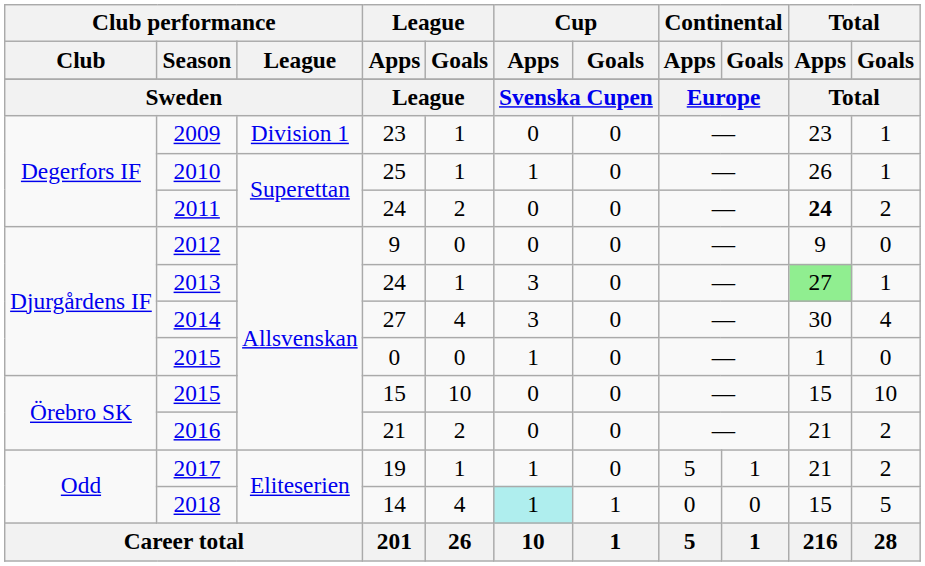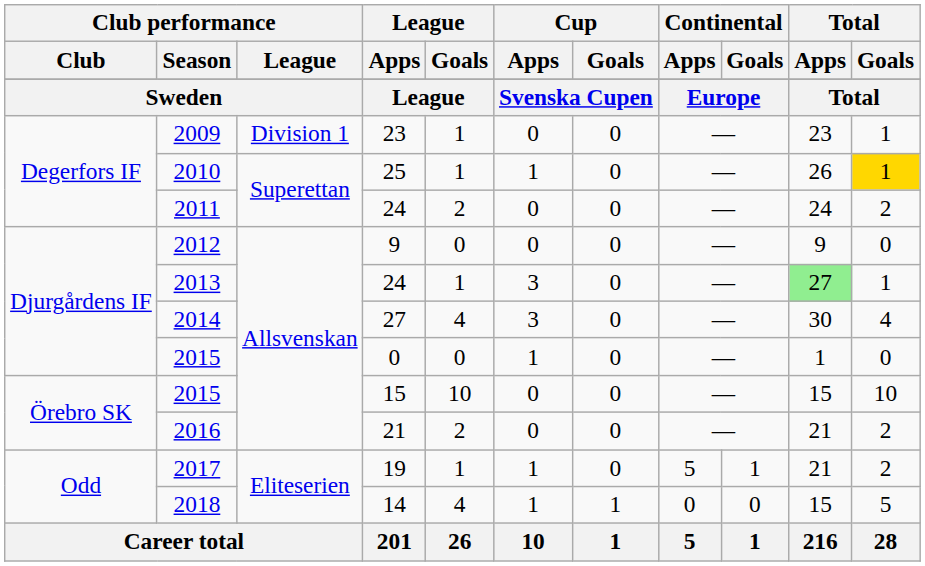2010 | Total / Goals: no background -> gold background
2011 | Total / Apps: bold -> normal
2018 | Cup / Apps: paleturquoise background -> no background
